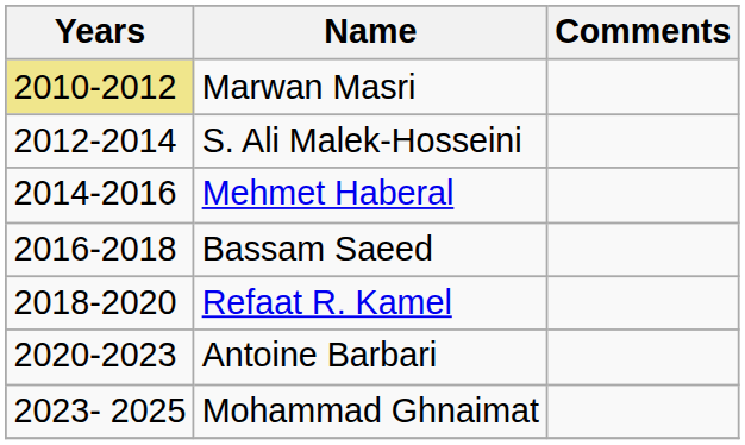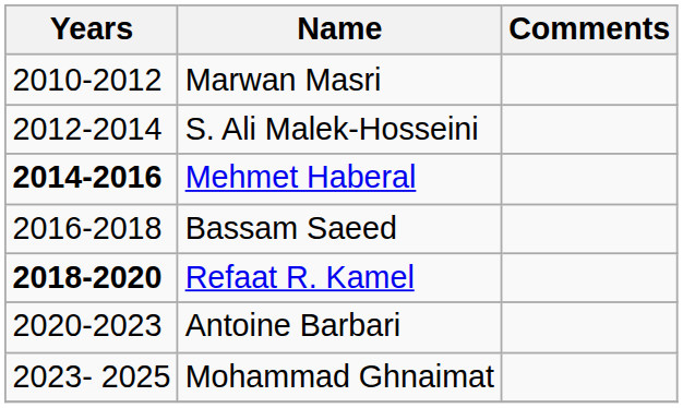Marwan Masri | Years: khaki background -> no background
Mehmet Haberal | Years: normal -> bold
Refaat R. Kamel | Years: normal -> bold
